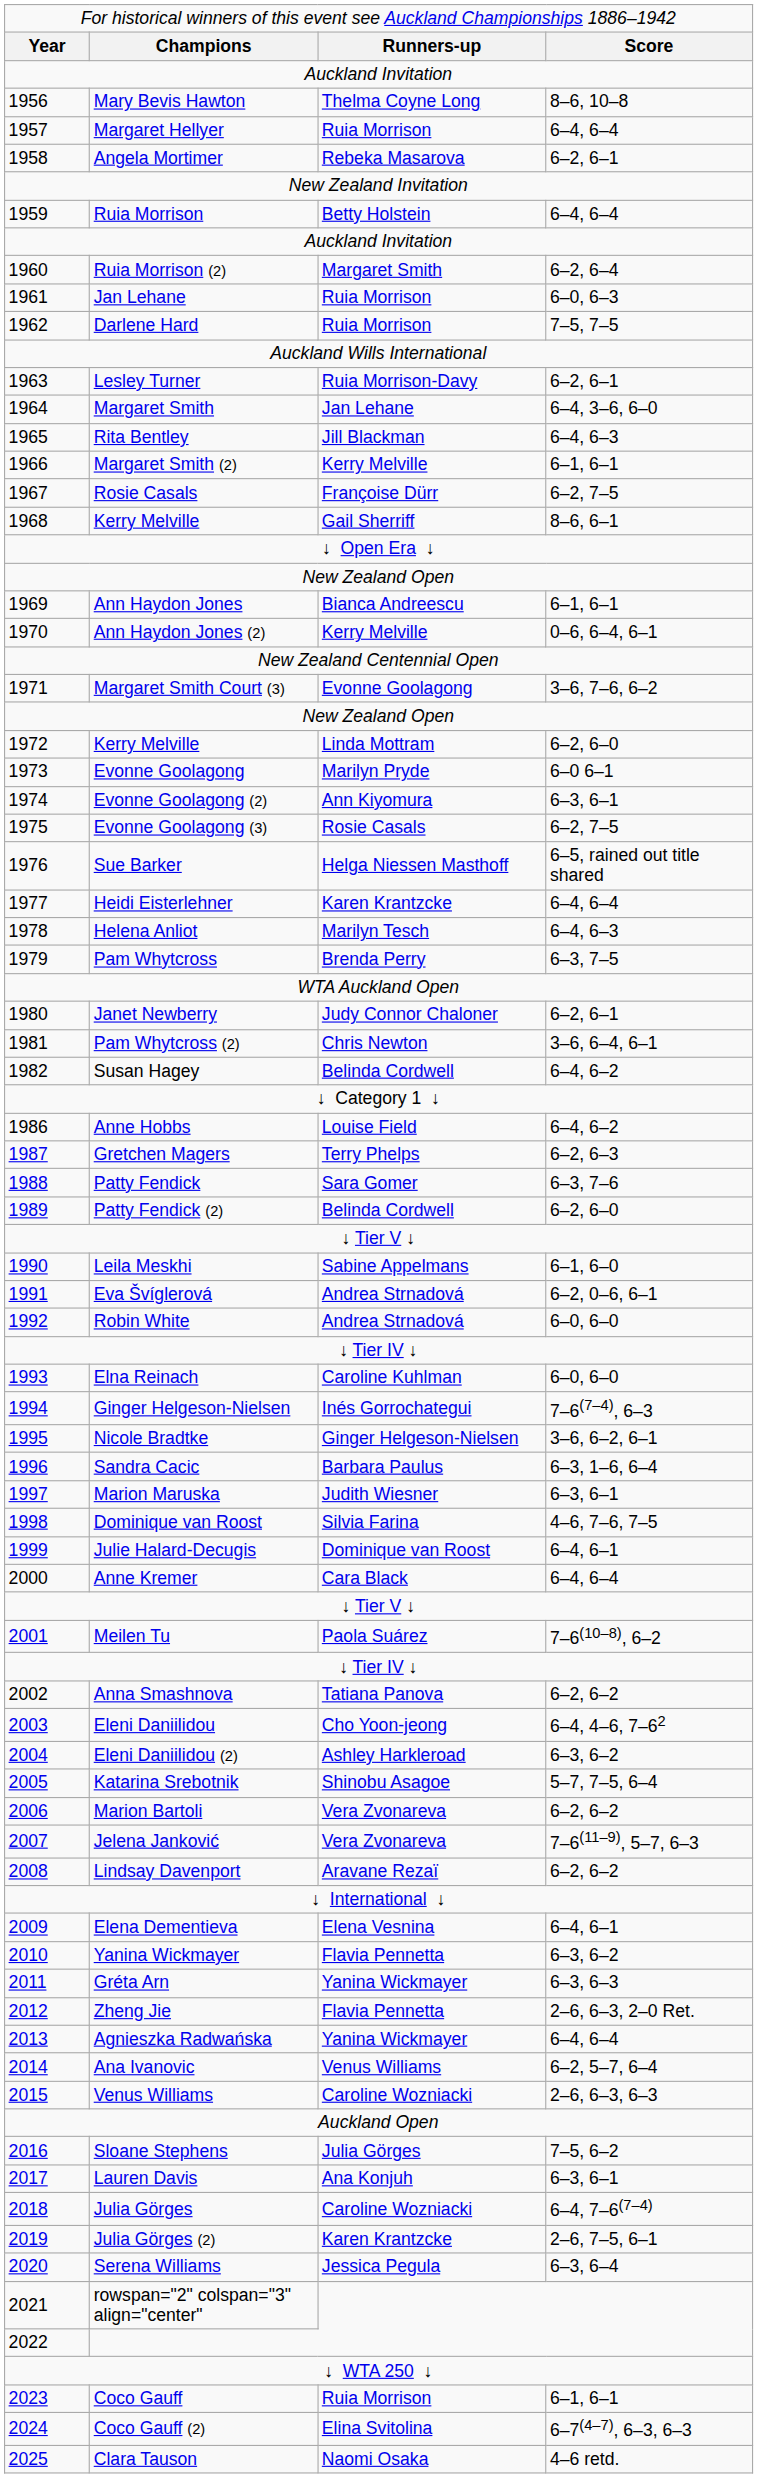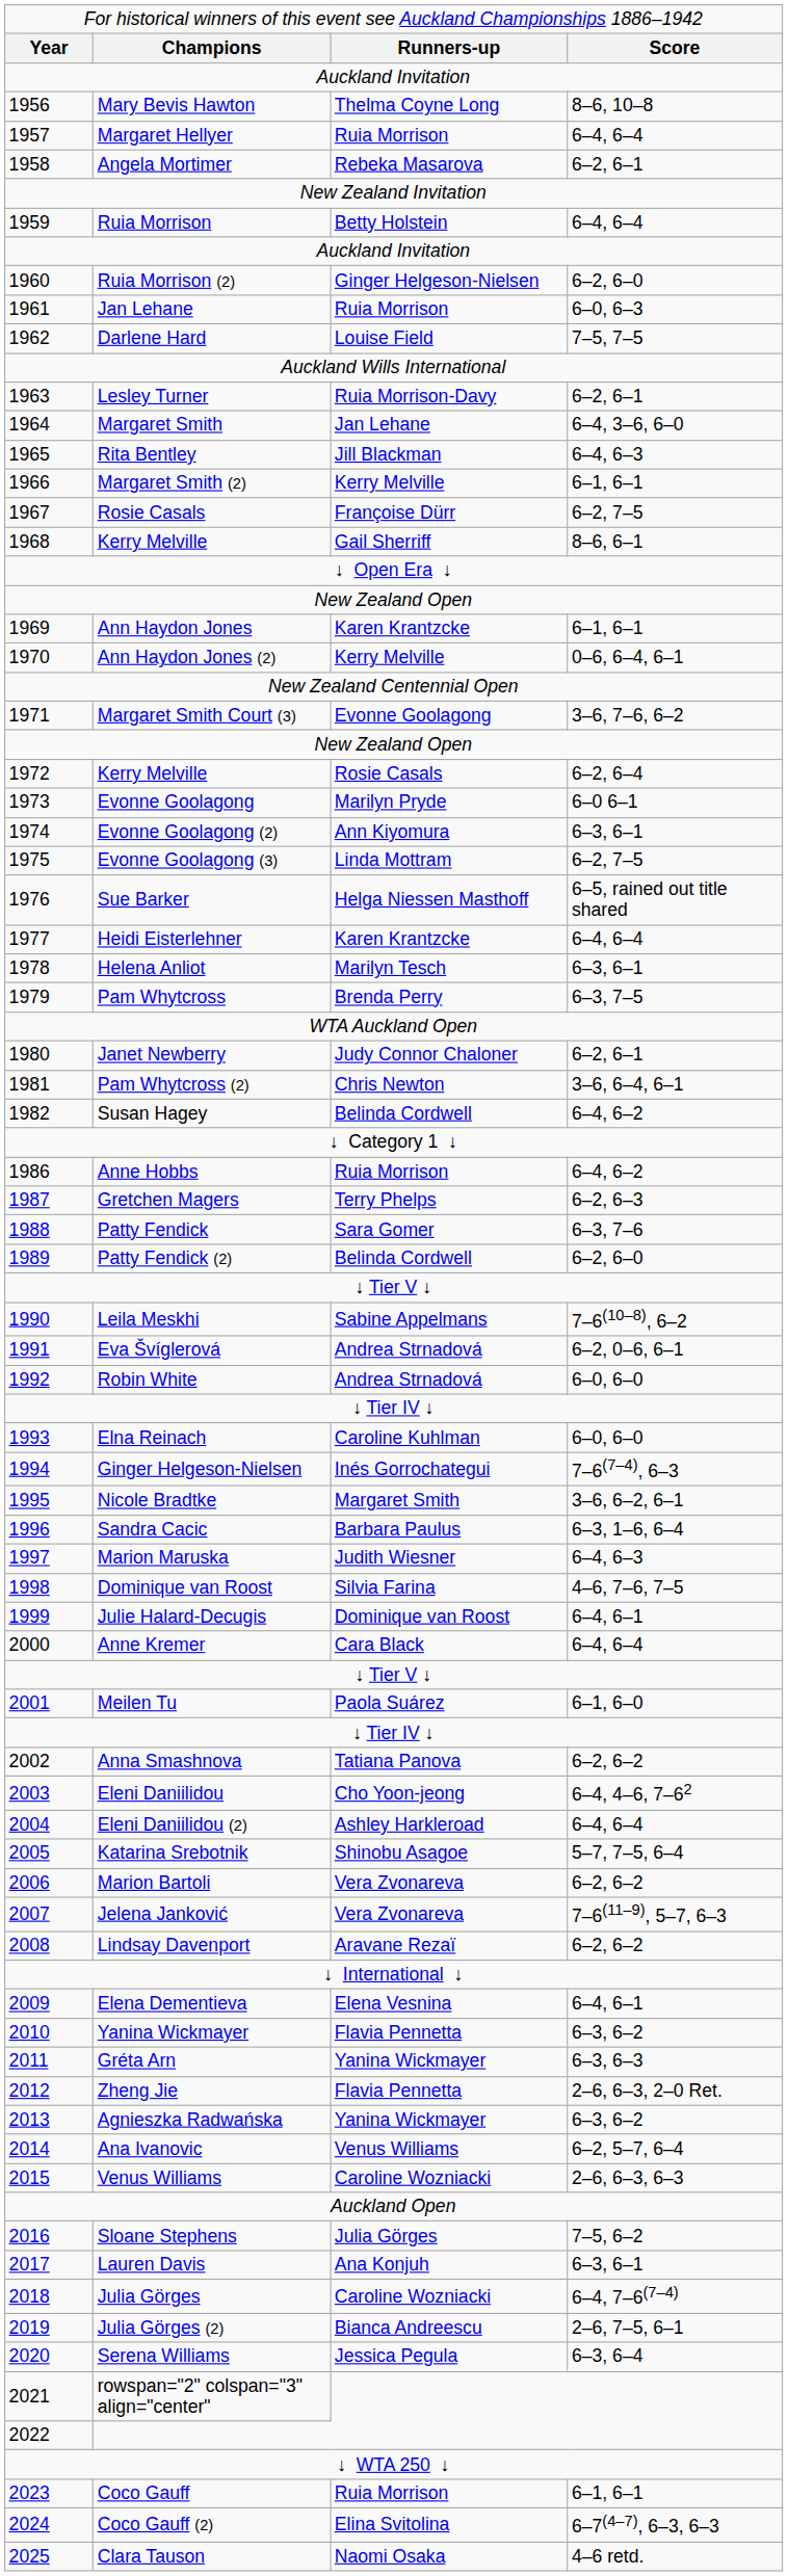Ruia Morrison (2) | column 3: Margaret Smith -> Ginger Helgeson-Nielsen
Ruia Morrison (2) | column 4: 6–2, 6–4 -> 6–2, 6–0
Darlene Hard | column 3: Ruia Morrison -> Louise Field
Ann Haydon Jones | column 3: Bianca Andreescu -> Karen Krantzcke
1972 / Kerry Melville | column 3: Linda Mottram -> Rosie Casals
1972 / Kerry Melville | column 4: 6–2, 6–0 -> 6–2, 6–4
Evonne Goolagong (3) | column 3: Rosie Casals -> Linda Mottram
Helena Anliot | column 4: 6–4, 6–3 -> 6–3, 6–1
Anne Hobbs | column 3: Louise Field -> Ruia Morrison
Leila Meskhi | column 4: 6–1, 6–0 -> 7–6(10–8), 6–2
Nicole Bradtke | column 3: Ginger Helgeson-Nielsen -> Margaret Smith
Marion Maruska | column 4: 6–3, 6–1 -> 6–4, 6–3
Meilen Tu | column 4: 7–6(10–8), 6–2 -> 6–1, 6–0
Eleni Daniilidou (2) | column 4: 6–3, 6–2 -> 6–4, 6–4
Agnieszka Radwańska | column 4: 6–4, 6–4 -> 6–3, 6–2
Julia Görges (2) | column 3: Karen Krantzcke -> Bianca Andreescu
